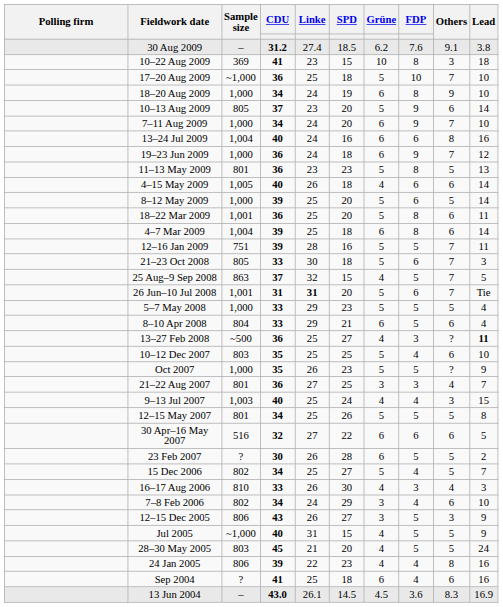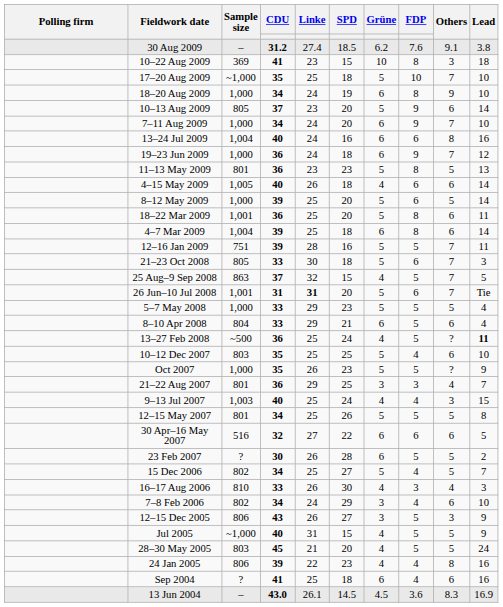17–20 Aug 2009 | CDU: 36 -> 35
13–27 Feb 2008 | SPD: 27 -> 24
13–27 Feb 2008 | FDP: 3 -> 5
21–22 Aug 2007 | Linke: 27 -> 29
